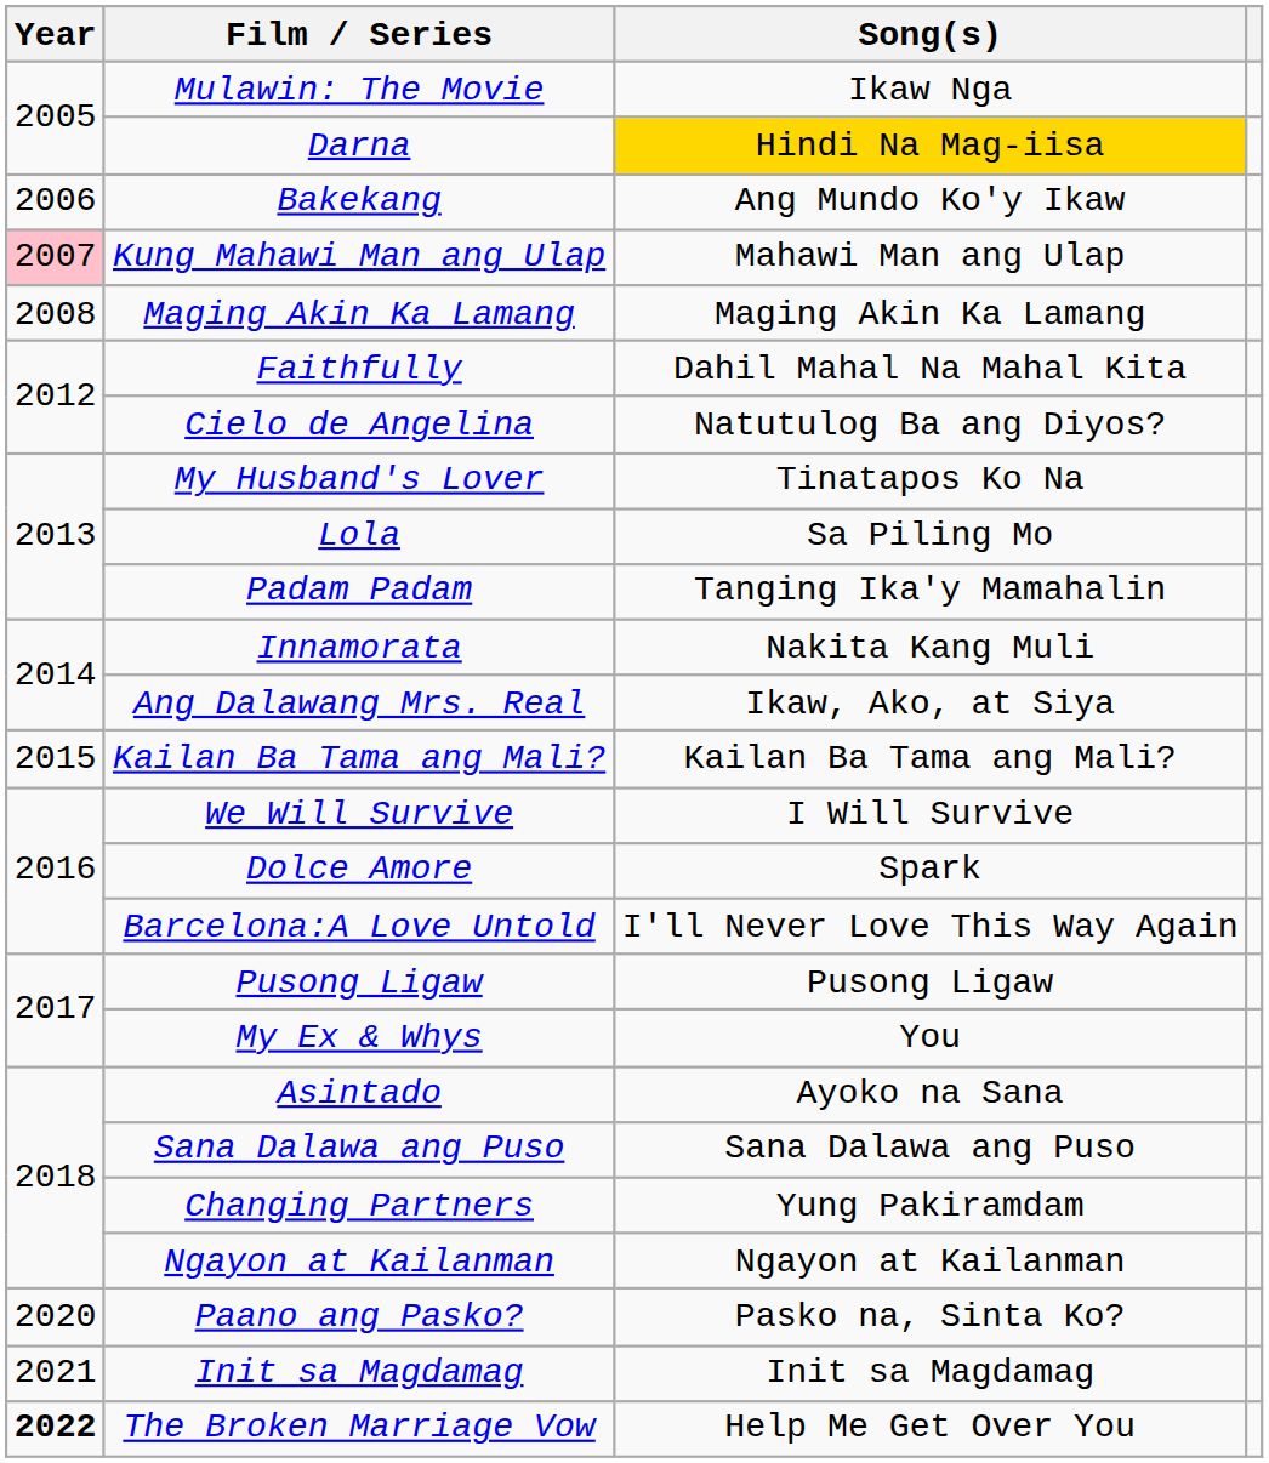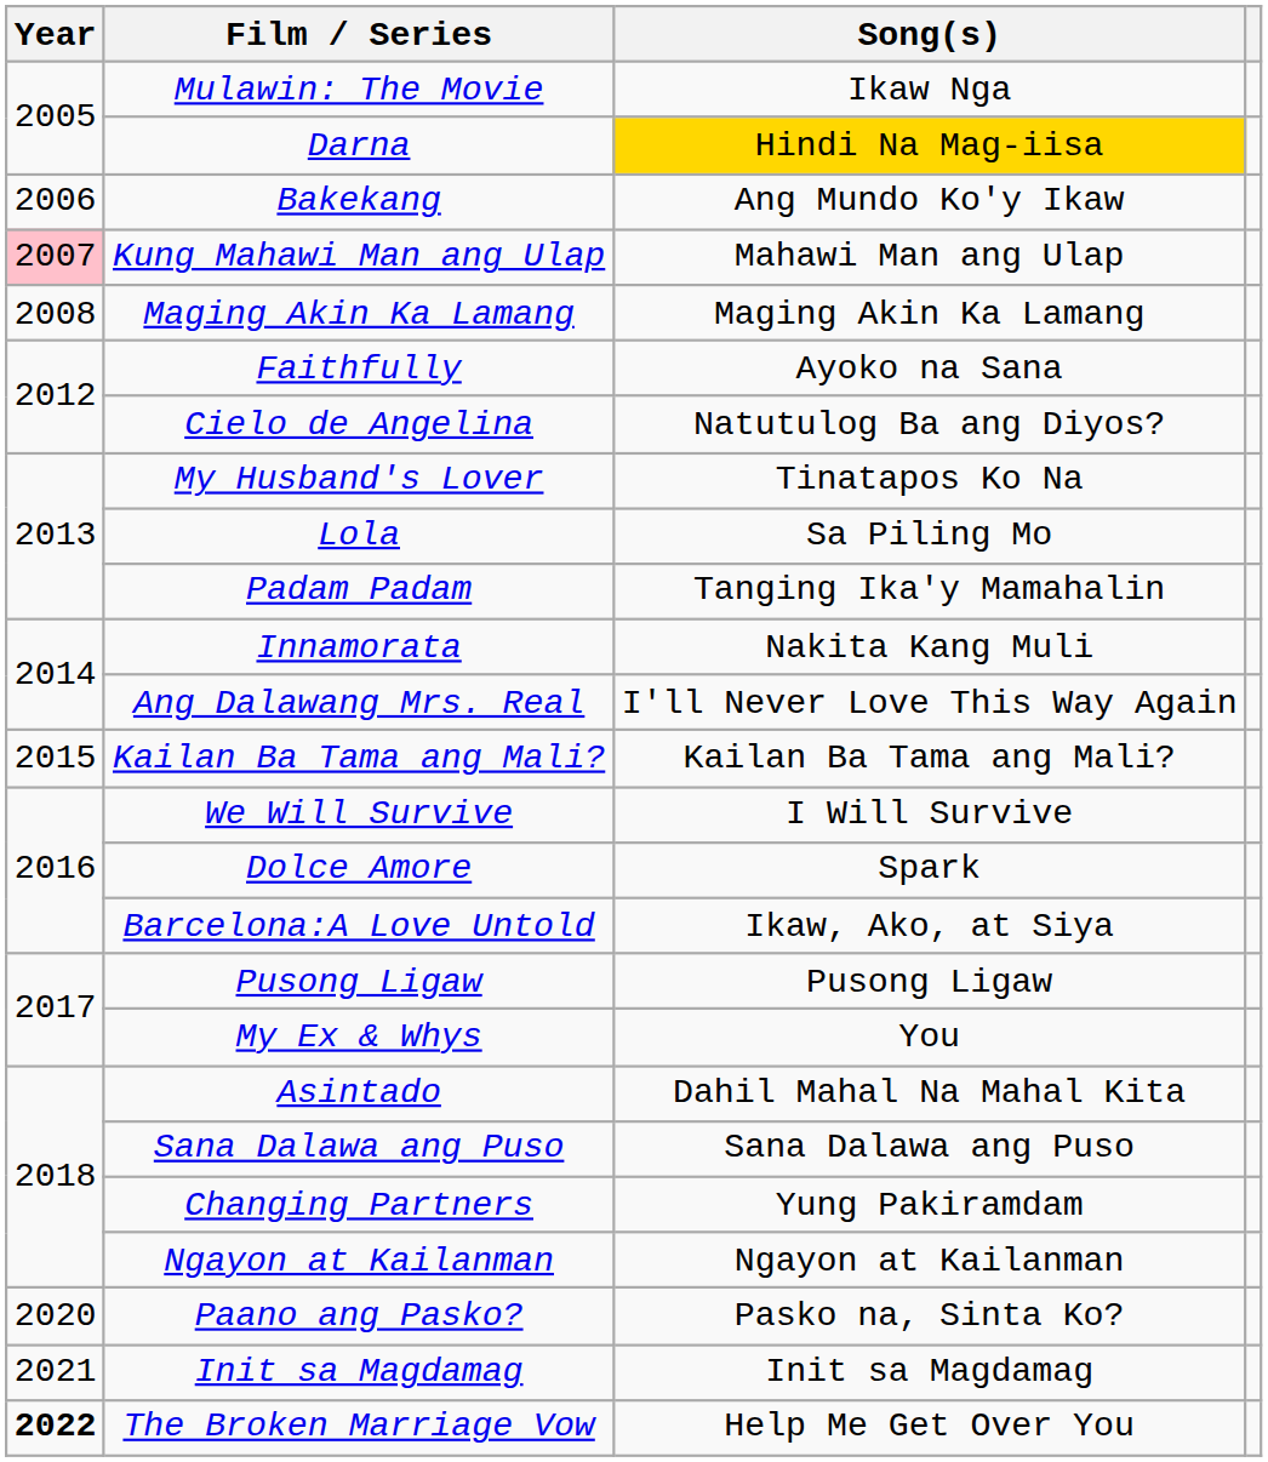Faithfully | Song(s): Dahil Mahal Na Mahal Kita -> Ayoko na Sana
Ang Dalawang Mrs. Real | Song(s): Ikaw, Ako, at Siya -> I'll Never Love This Way Again
Barcelona:A Love Untold | Song(s): I'll Never Love This Way Again -> Ikaw, Ako, at Siya
Asintado | Song(s): Ayoko na Sana -> Dahil Mahal Na Mahal Kita
